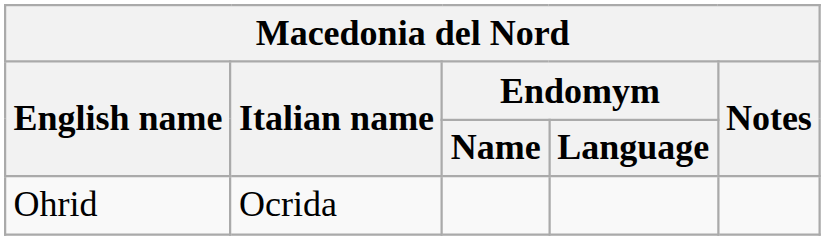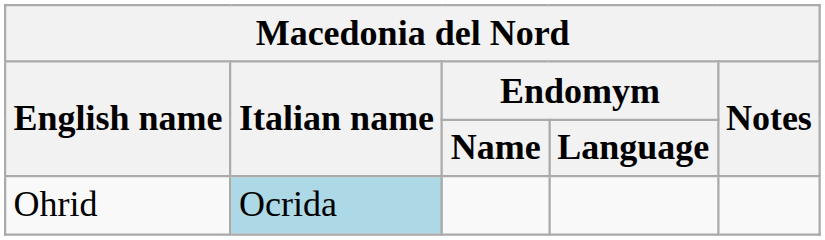Ohrid | Italian name: no background -> lightblue background
